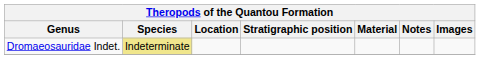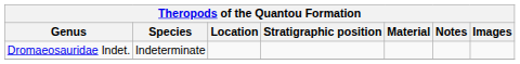Dromaeosauridae Indet. | Species: khaki background -> no background
